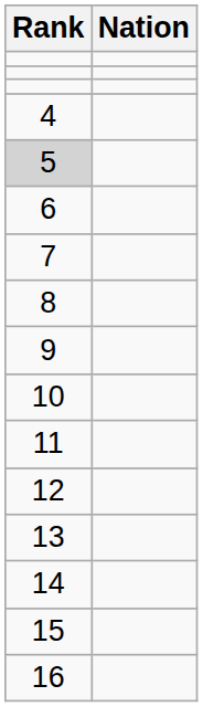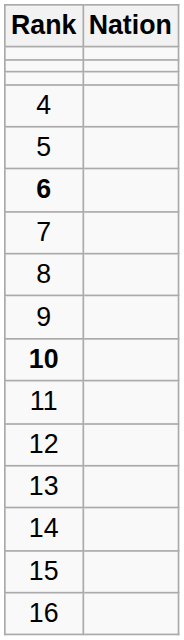row 6 | Rank: lightgrey background -> no background
row 7 | Rank: normal -> bold
row 11 | Rank: normal -> bold
